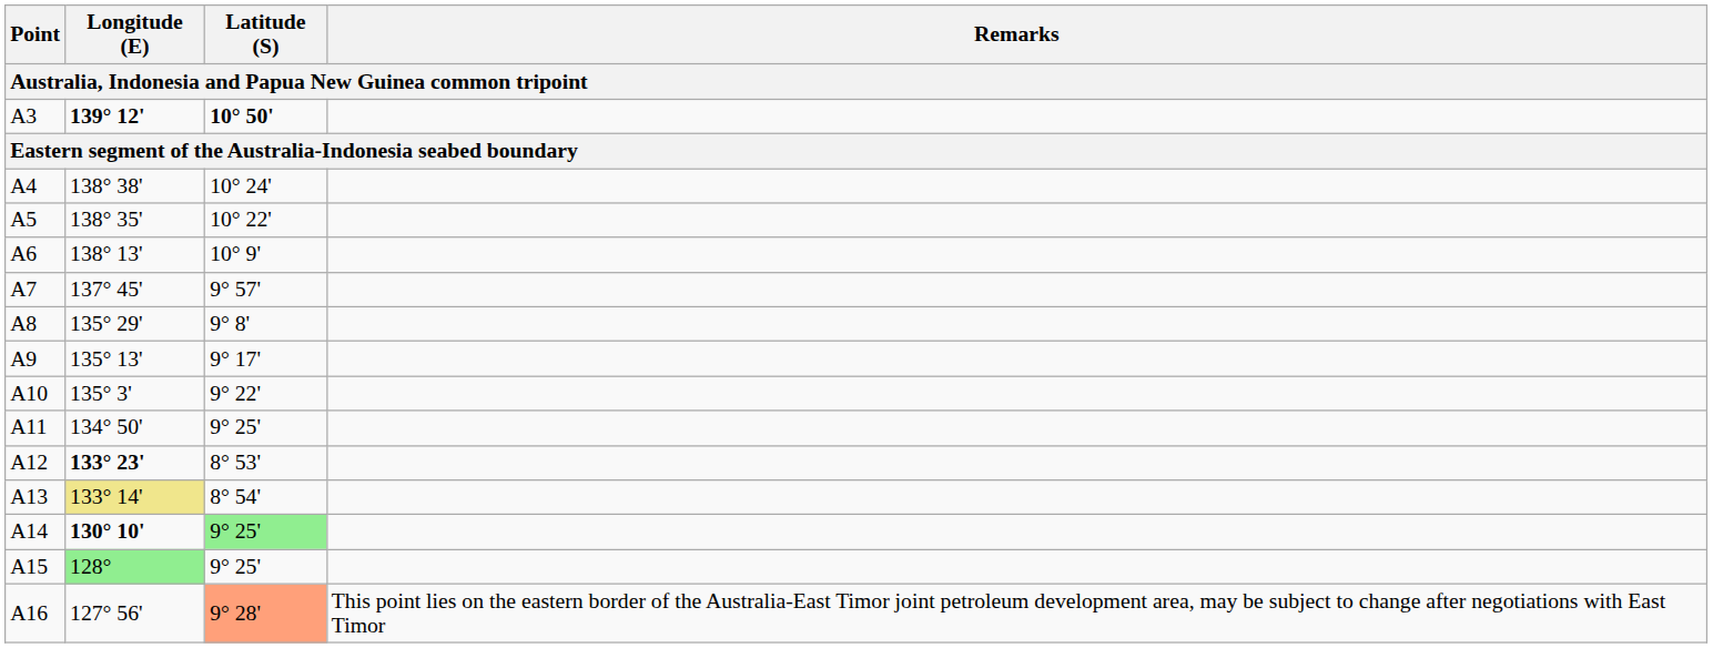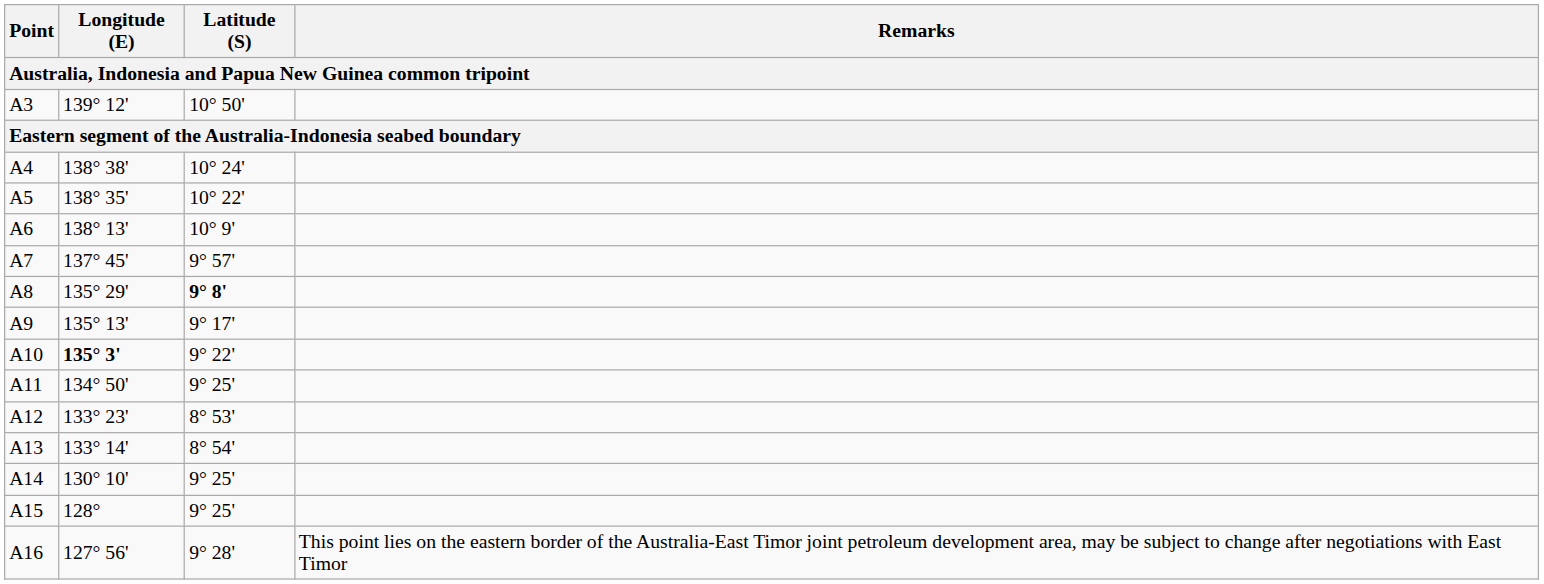A3 | Longitude (E): bold -> normal
A3 | Latitude (S): bold -> normal
A8 | Latitude (S): normal -> bold
A10 | Longitude (E): normal -> bold
A12 | Longitude (E): bold -> normal
A13 | Longitude (E): khaki background -> no background
A14 | Longitude (E): bold -> normal
A14 | Latitude (S): lightgreen background -> no background
A15 | Longitude (E): lightgreen background -> no background
A16 | Latitude (S): lightsalmon background -> no background
